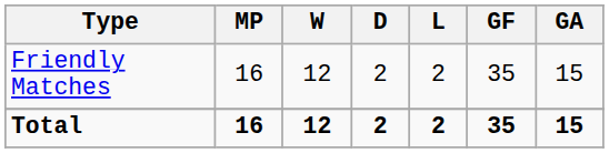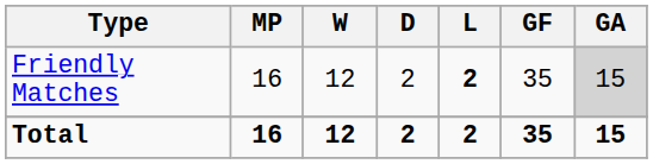Friendly Matches | L: normal -> bold
Friendly Matches | GA: no background -> lightgrey background
